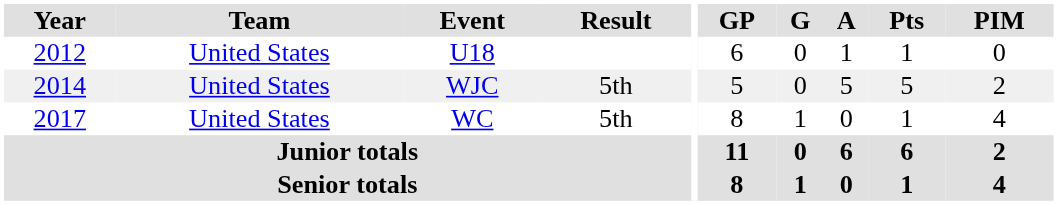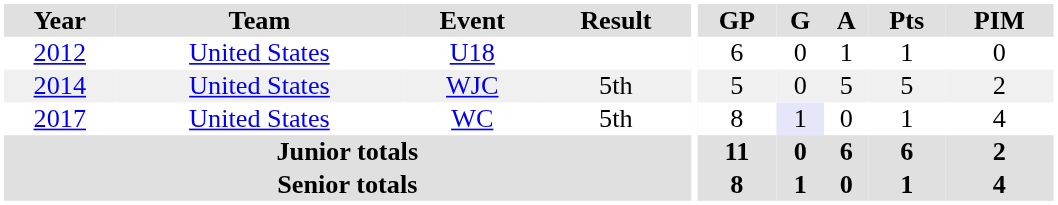WC | G: no background -> lavender background
